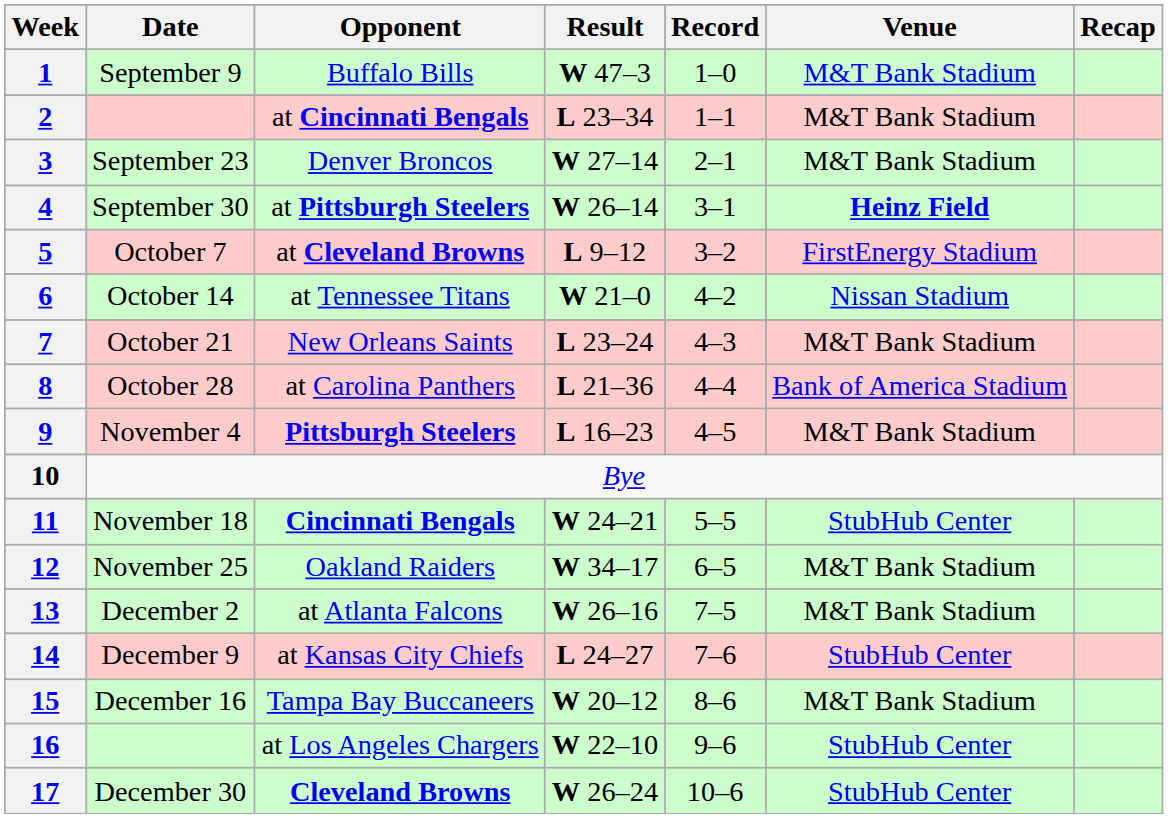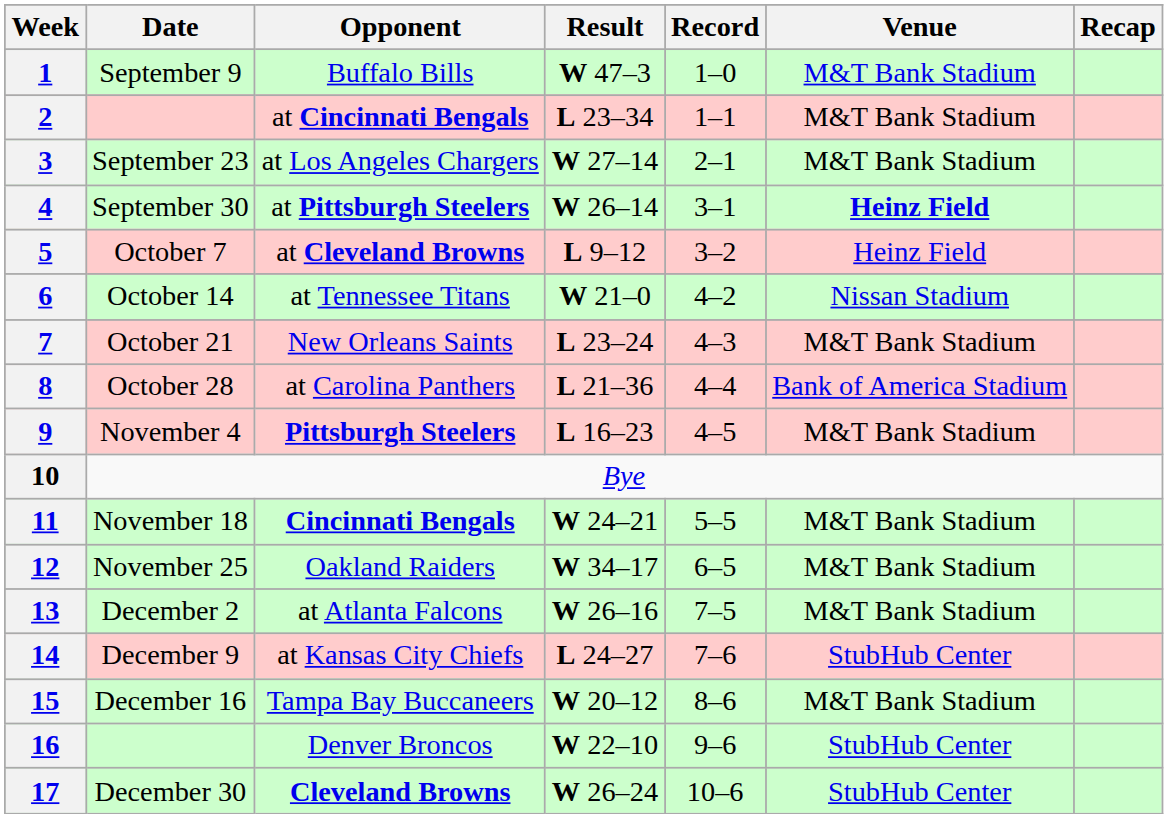3 | Opponent: Denver Broncos -> at Los Angeles Chargers
5 | Venue: FirstEnergy Stadium -> Heinz Field
11 | Venue: StubHub Center -> M&T Bank Stadium
16 | Opponent: at Los Angeles Chargers -> Denver Broncos
